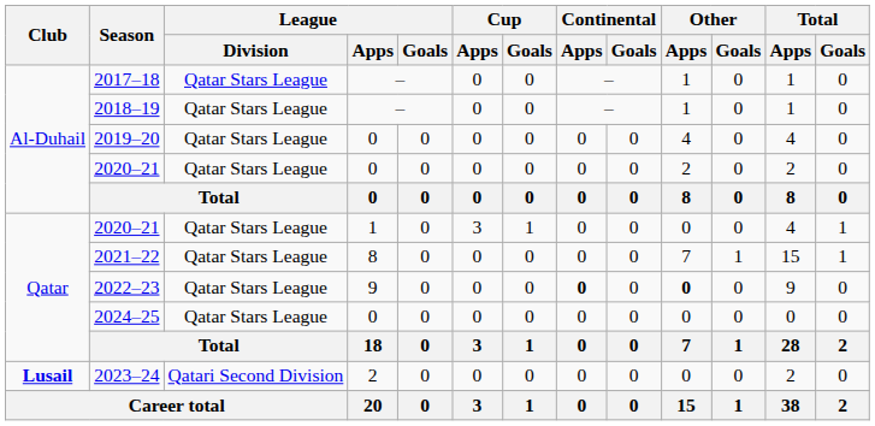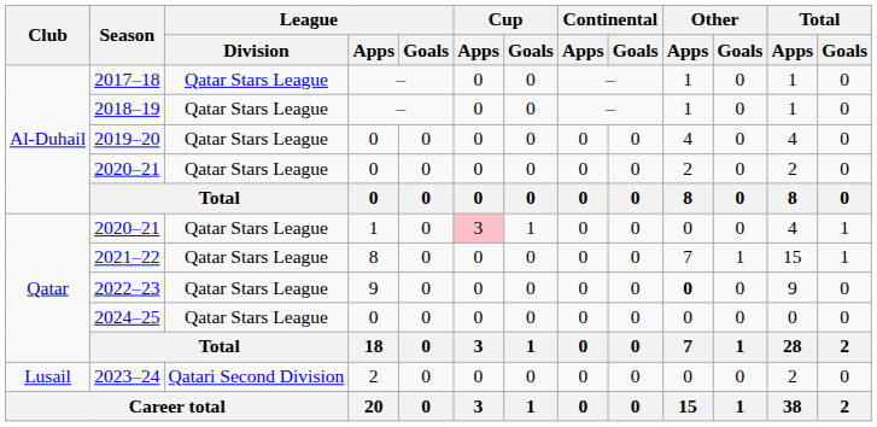2020–21 / 1 | Cup / Apps: no background -> pink background
2022–23 | Continental / Apps: bold -> normal
2023–24 | Club: bold -> normal
